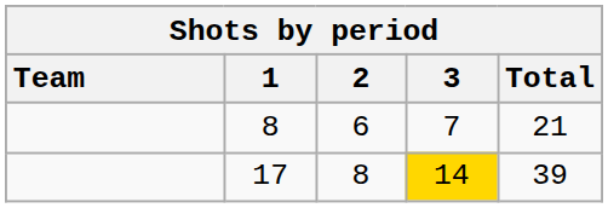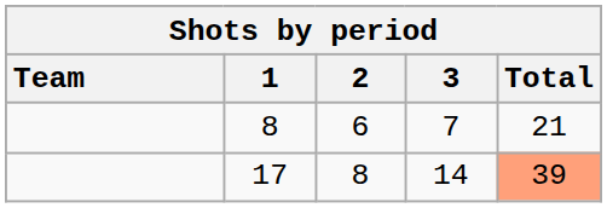17 | 3: gold background -> no background
17 | Total: no background -> lightsalmon background
